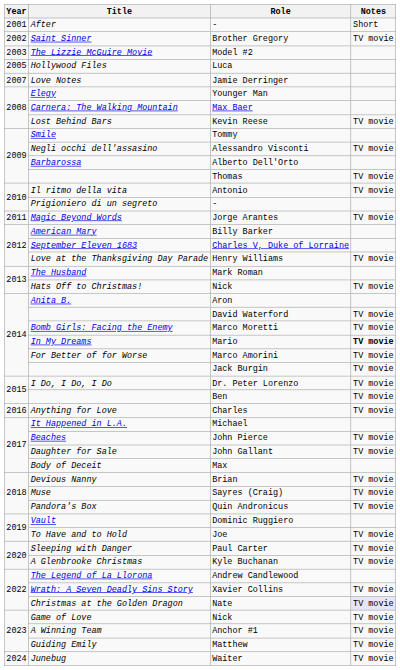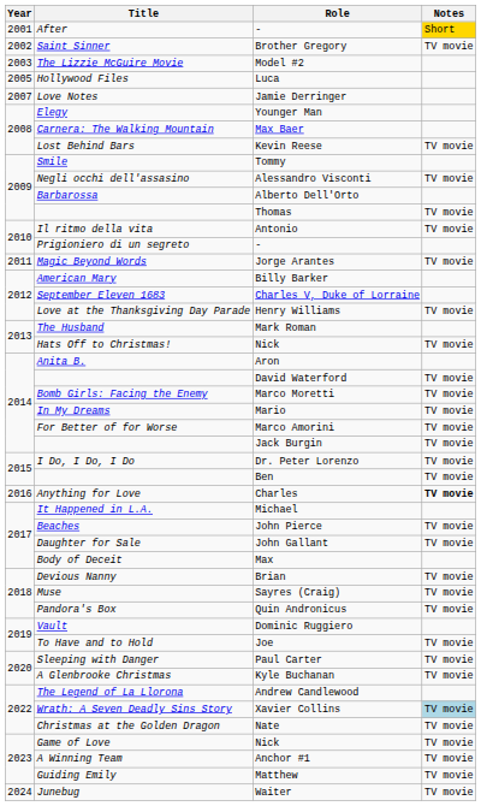After / - | Notes: no background -> gold background
Mario | Notes: bold -> normal
Charles | Notes: normal -> bold
Xavier Collins | Notes: no background -> lightblue background
Nate | Notes: lavender background -> no background
